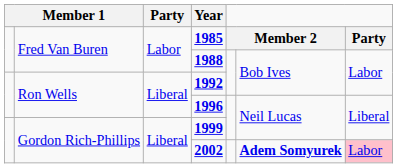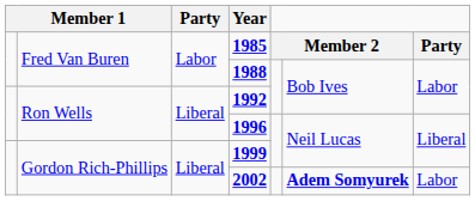2002 | column 7: pink background -> no background
